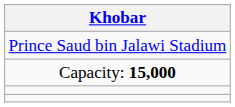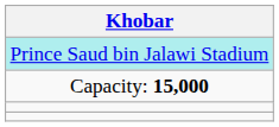row 2 | column 1: no background -> paleturquoise background
